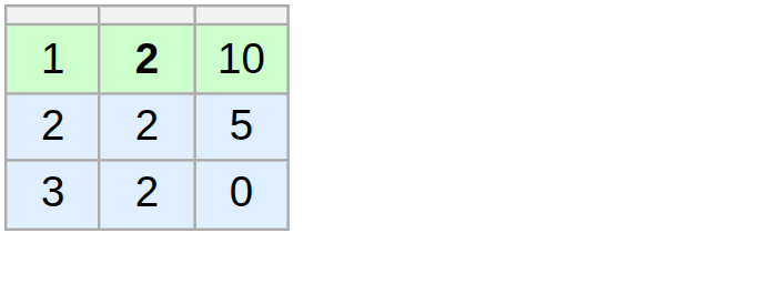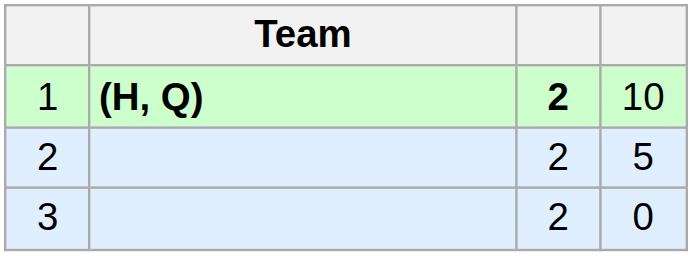+ column: Team | (H, Q)
